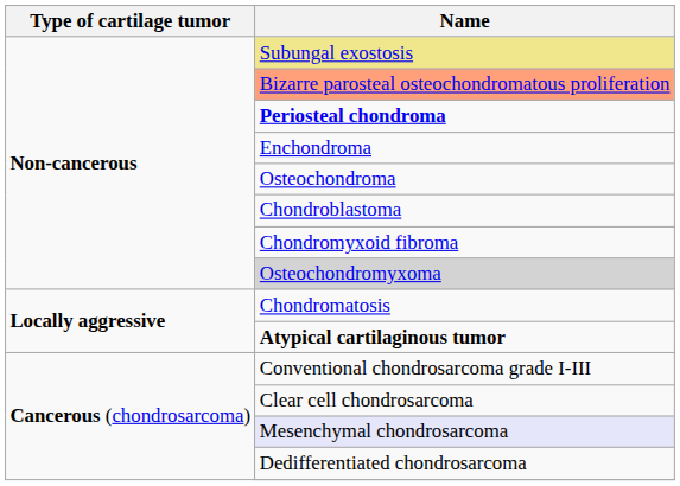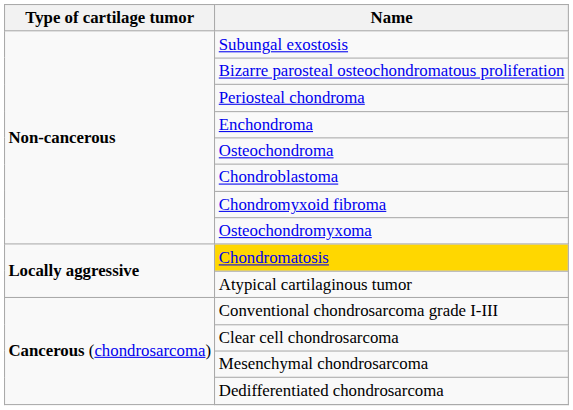Subungal exostosis | Name: khaki background -> no background
Bizarre parosteal osteochondromatous proliferation | Name: lightsalmon background -> no background
Periosteal chondroma | Name: bold -> normal
Osteochondromyxoma | Name: lightgrey background -> no background
Chondromatosis | Name: no background -> gold background
Atypical cartilaginous tumor | Name: bold -> normal
Mesenchymal chondrosarcoma | Name: lavender background -> no background
